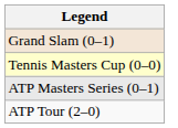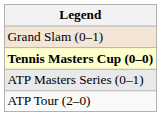row 3 | column 1: normal -> bold
